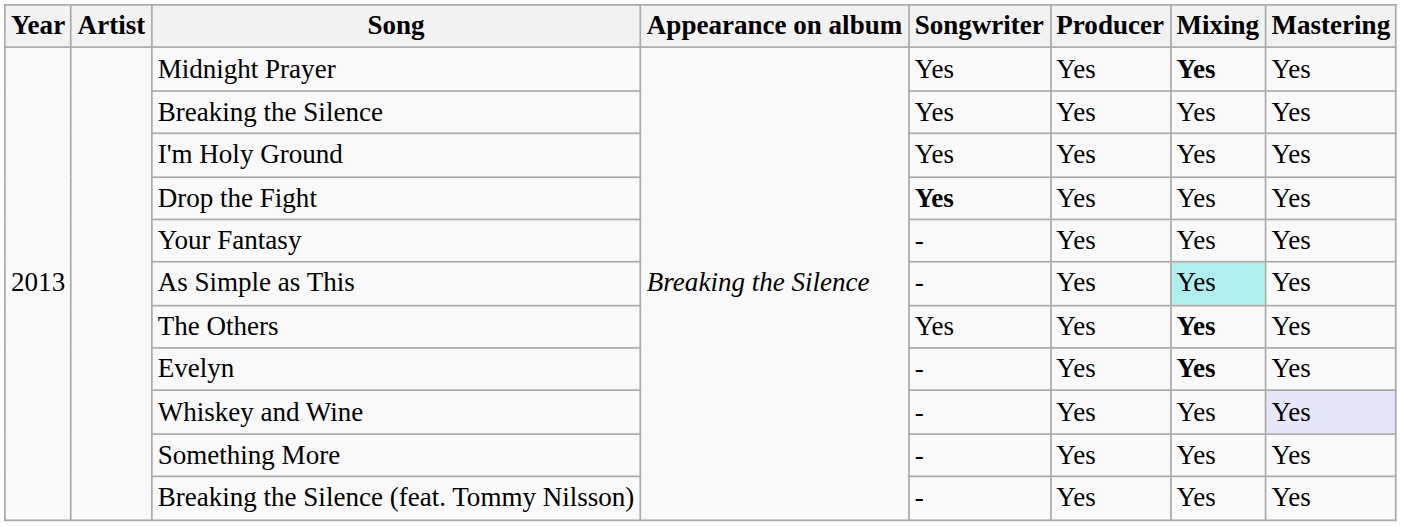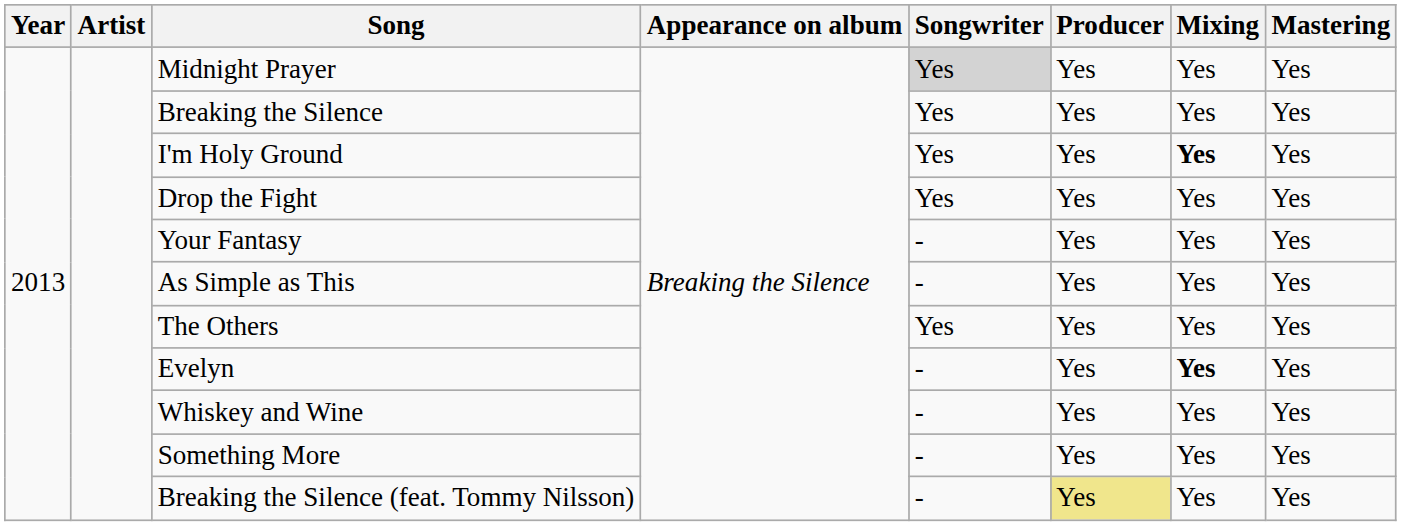Midnight Prayer | Songwriter: no background -> lightgrey background
Midnight Prayer | Mixing: bold -> normal
I'm Holy Ground | Mixing: normal -> bold
Drop the Fight | Songwriter: bold -> normal
As Simple as This | Mixing: paleturquoise background -> no background
The Others | Mixing: bold -> normal
Whiskey and Wine | Mastering: lavender background -> no background
Breaking the Silence (feat. Tommy Nilsson) | Producer: no background -> khaki background
